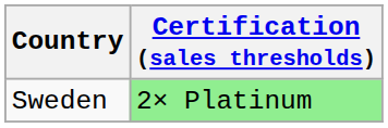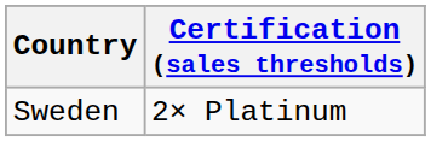Sweden | Certification (sales thresholds): lightgreen background -> no background
